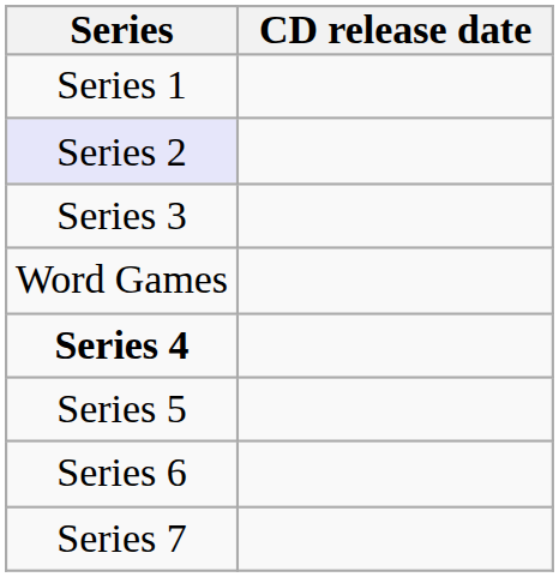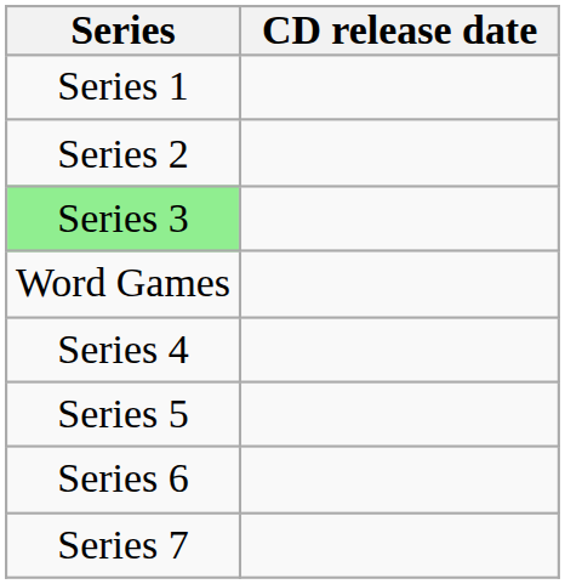Series 2 | Series: lavender background -> no background
Series 3 | Series: no background -> lightgreen background
Series 4 | Series: bold -> normal
